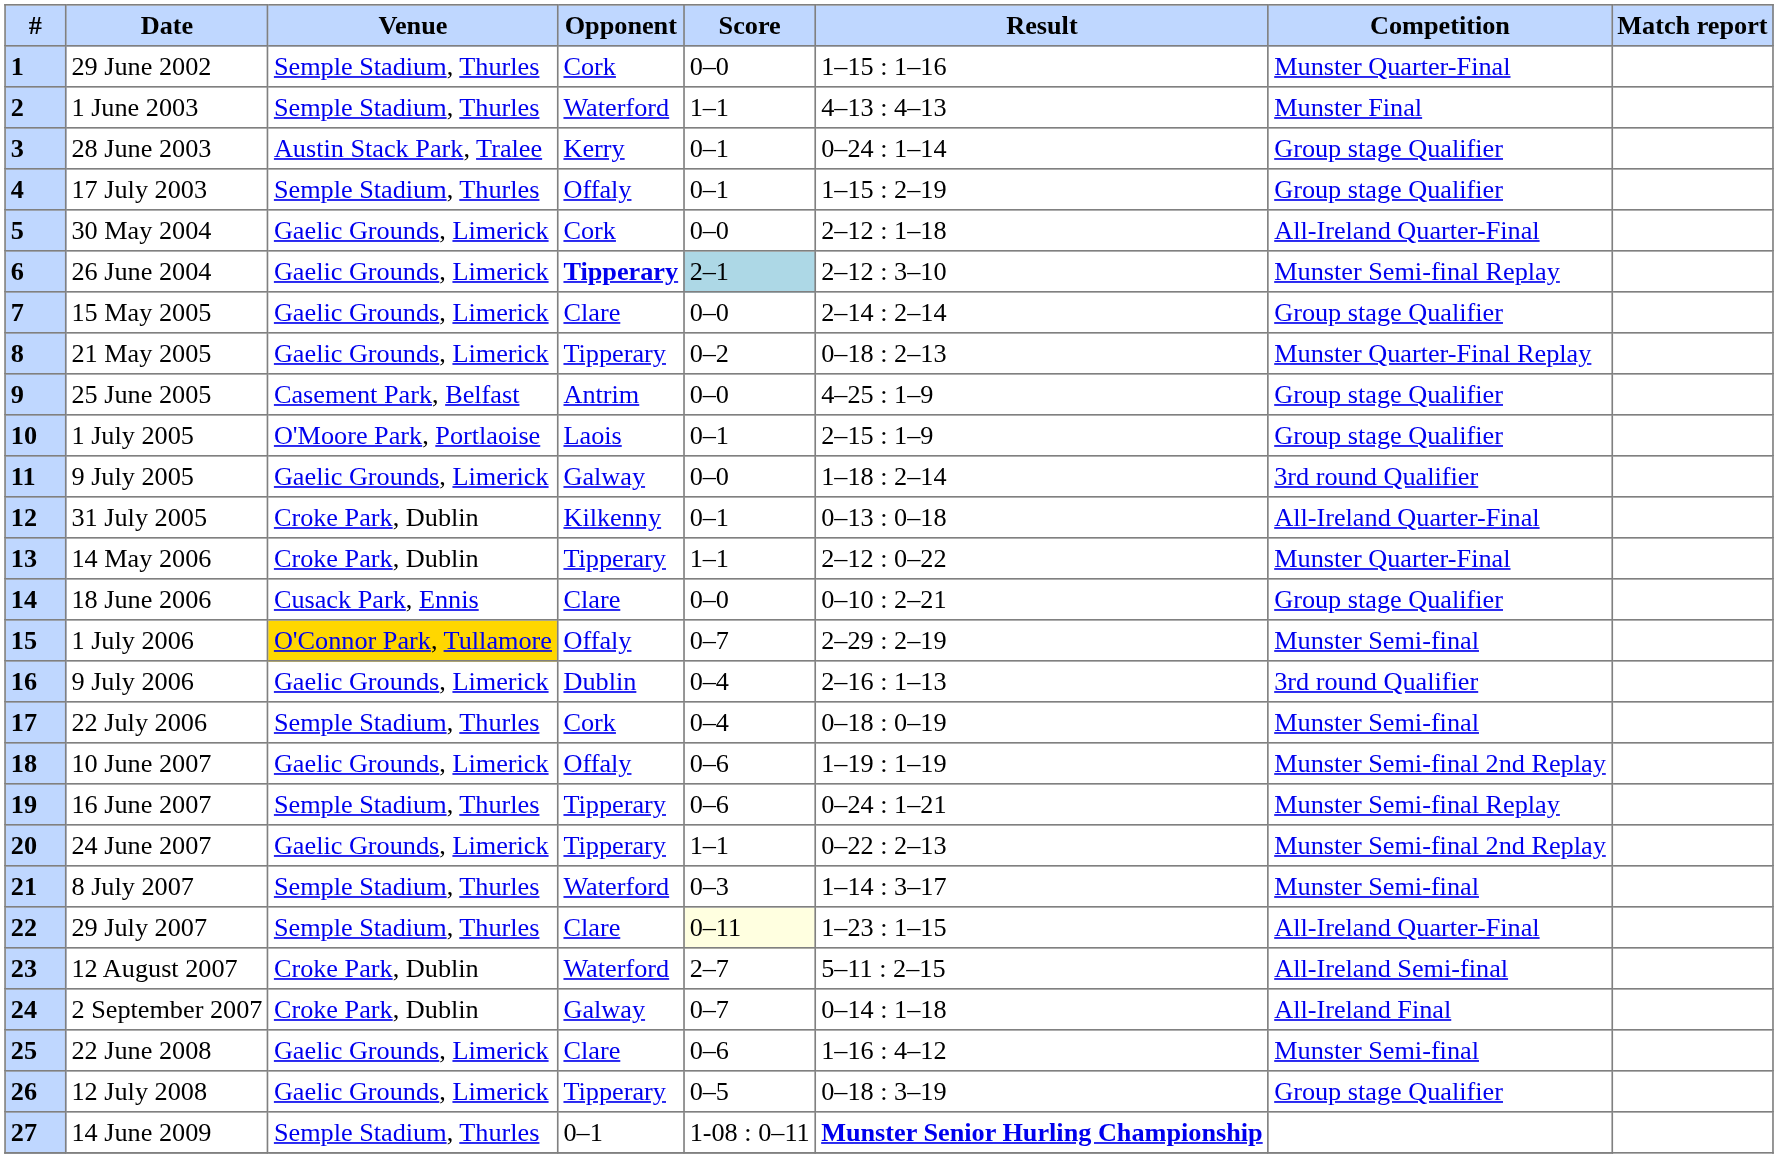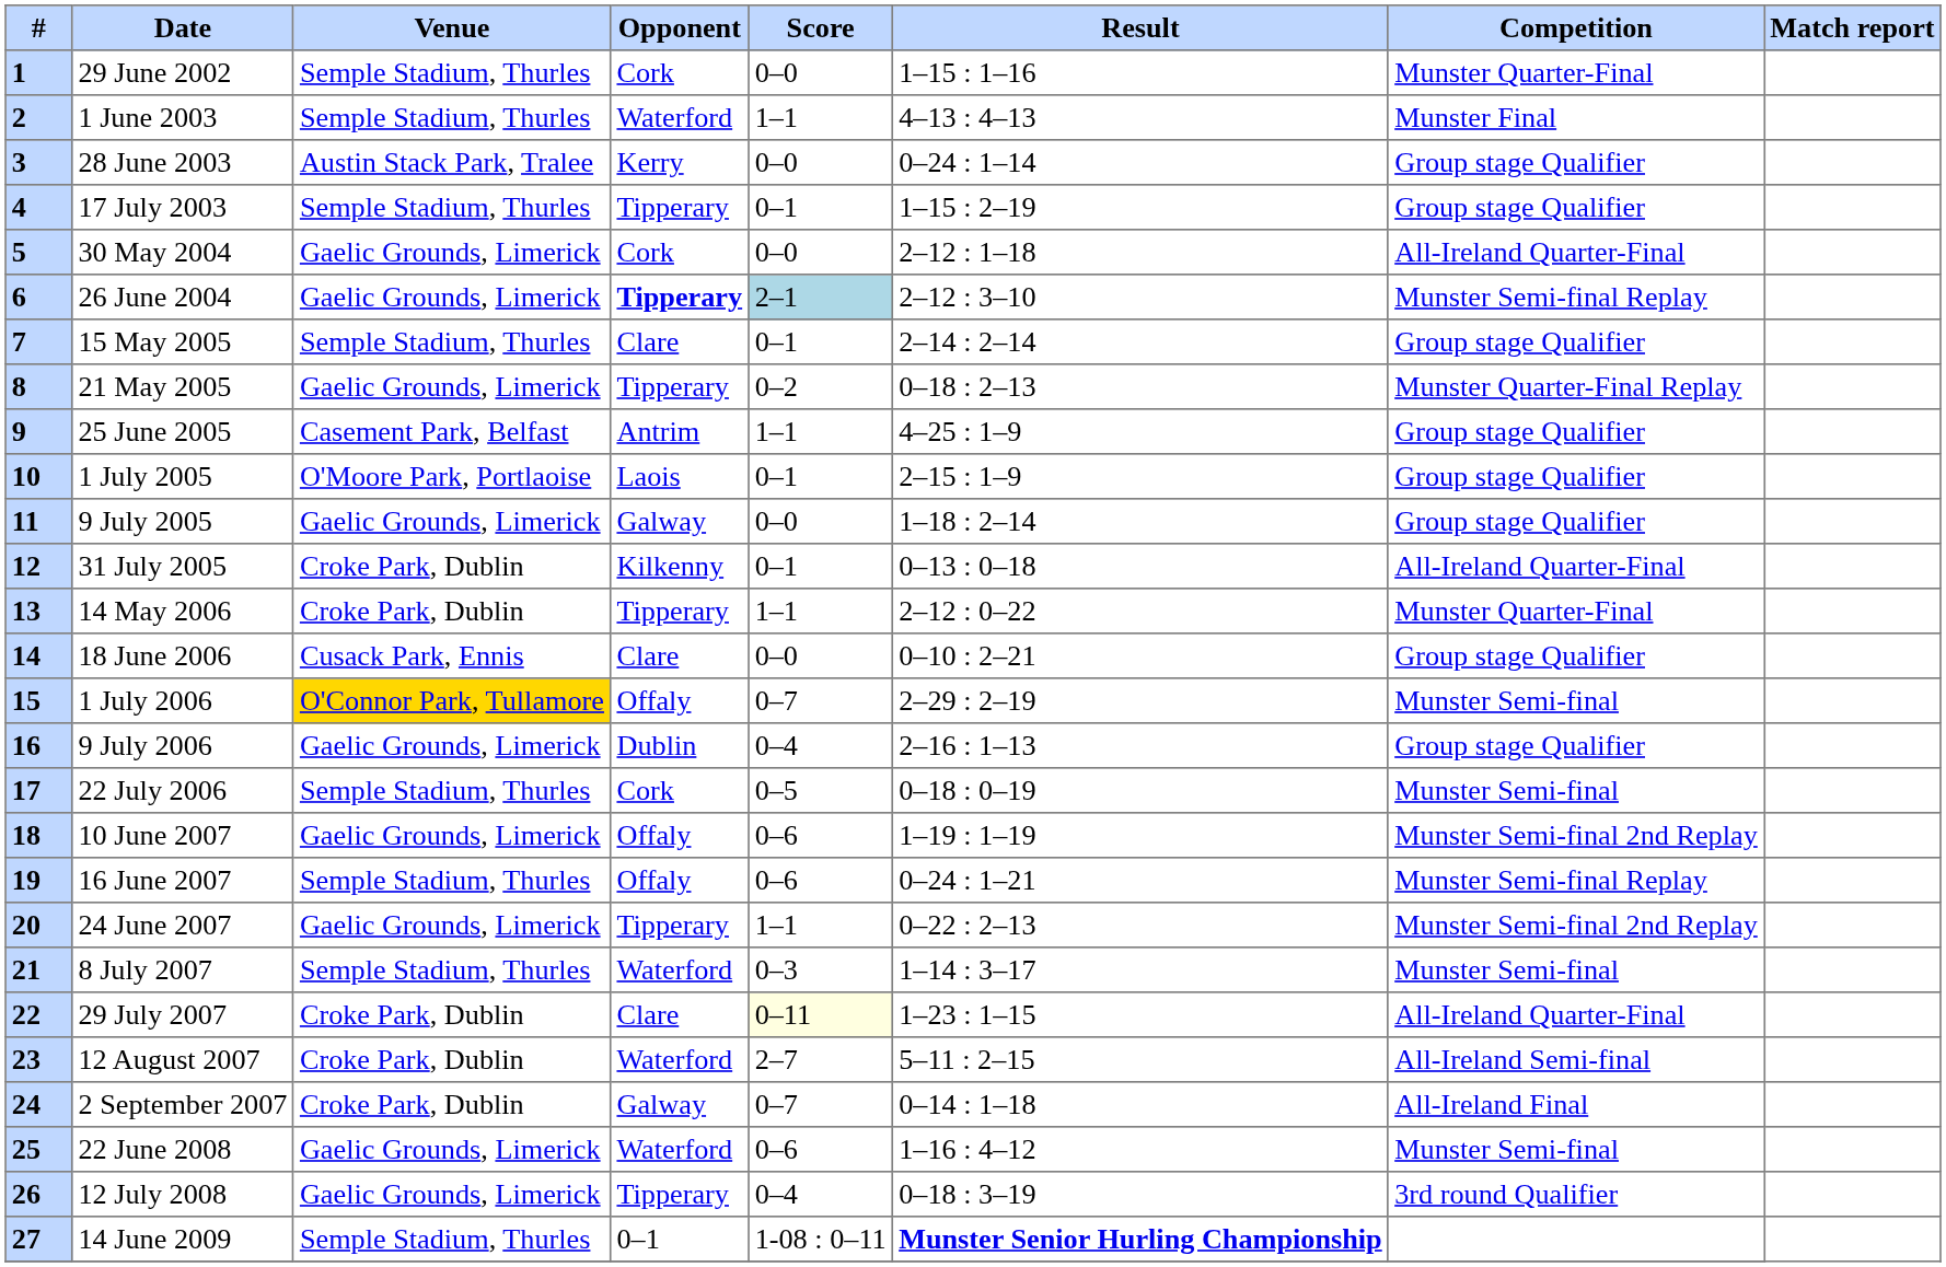28 June 2003 | Score: 0–1 -> 0–0
17 July 2003 | Opponent: Offaly -> Tipperary
15 May 2005 | Venue: Gaelic Grounds, Limerick -> Semple Stadium, Thurles
15 May 2005 | Score: 0–0 -> 0–1
25 June 2005 | Score: 0–0 -> 1–1
9 July 2005 | Competition: 3rd round Qualifier -> Group stage Qualifier
9 July 2006 | Competition: 3rd round Qualifier -> Group stage Qualifier
22 July 2006 | Score: 0–4 -> 0–5
16 June 2007 | Opponent: Tipperary -> Offaly
29 July 2007 | Venue: Semple Stadium, Thurles -> Croke Park, Dublin
22 June 2008 | Opponent: Clare -> Waterford
12 July 2008 | Score: 0–5 -> 0–4
12 July 2008 | Competition: Group stage Qualifier -> 3rd round Qualifier
